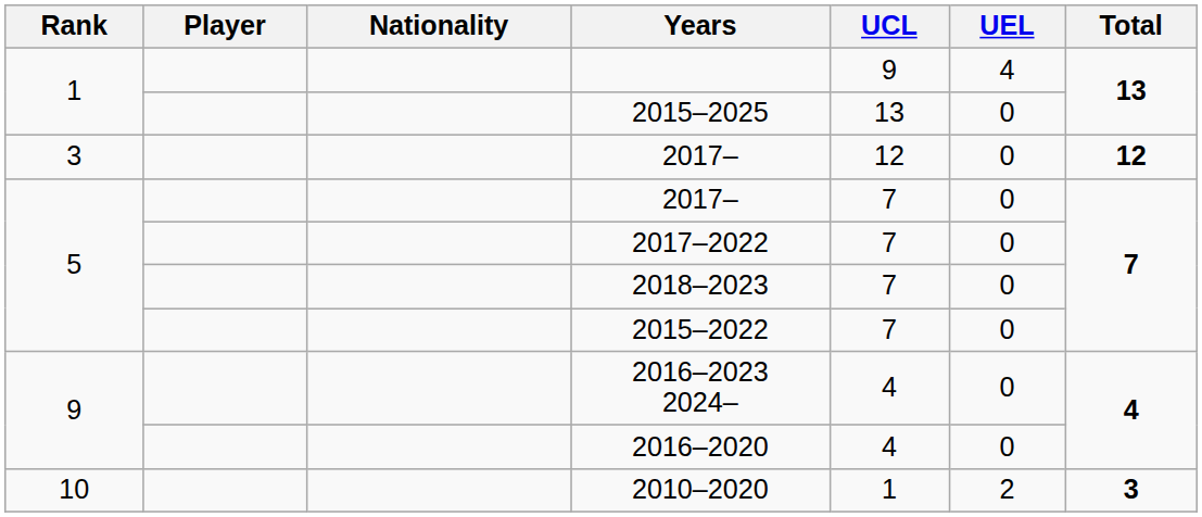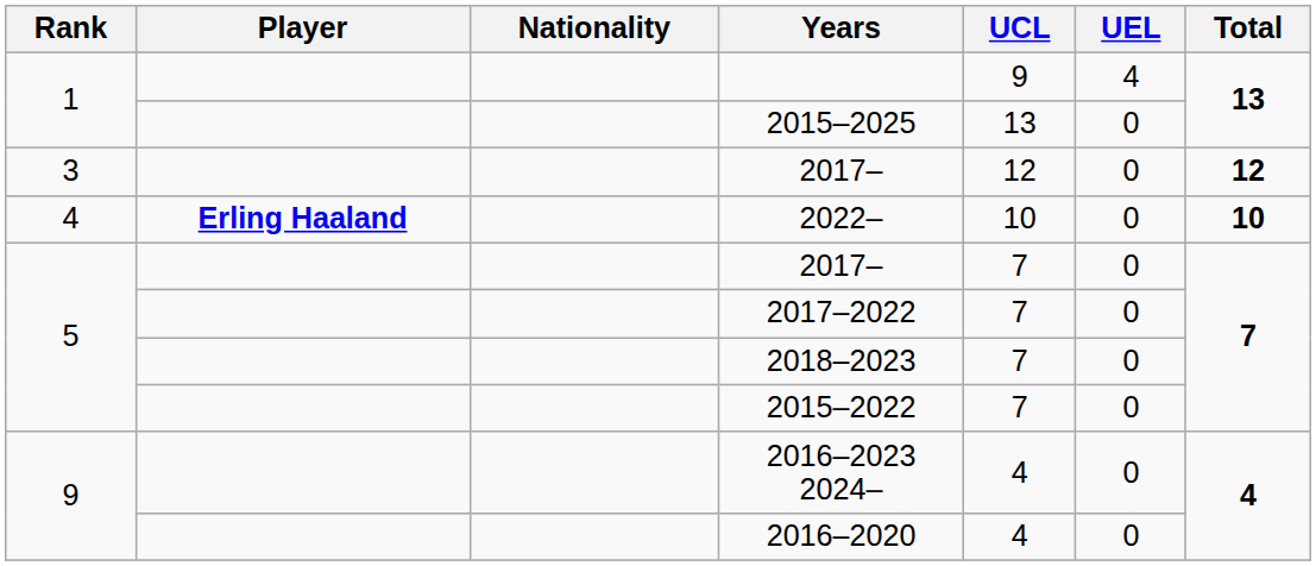+ row: 4 | Erling Haaland | 2022– | 10 | 0 | 10
- row: 10 | 2010–2020 | 1 | 2 | 3
